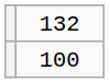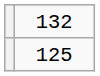row 2 | column 2: 100 -> 125
